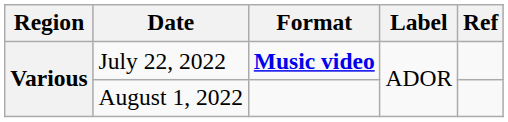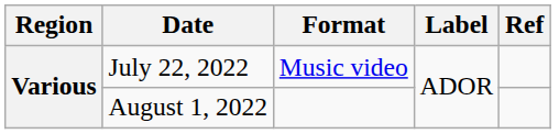July 22, 2022 | Format: bold -> normal
